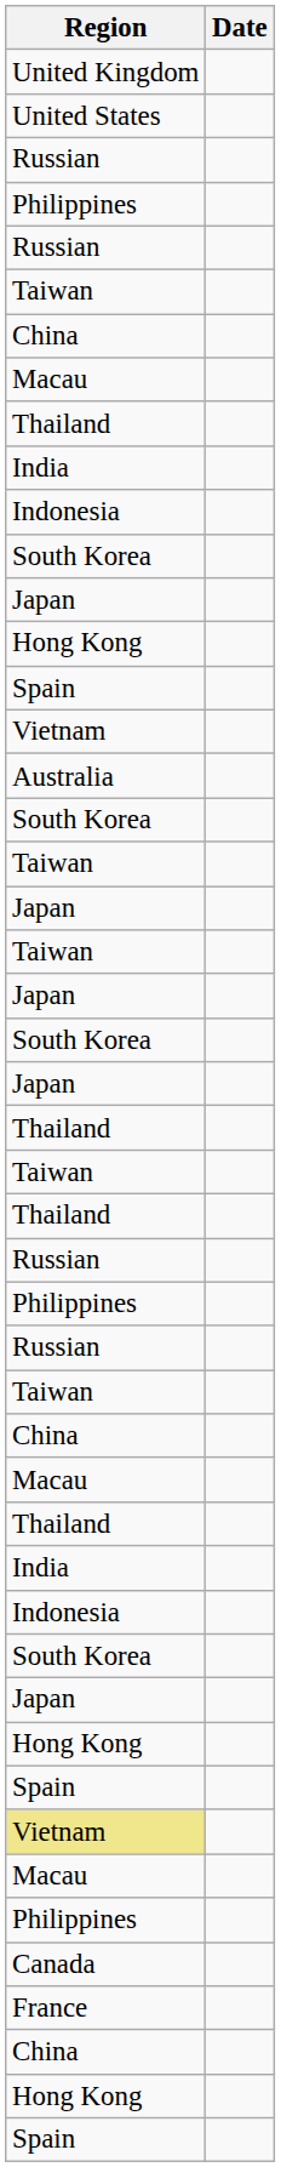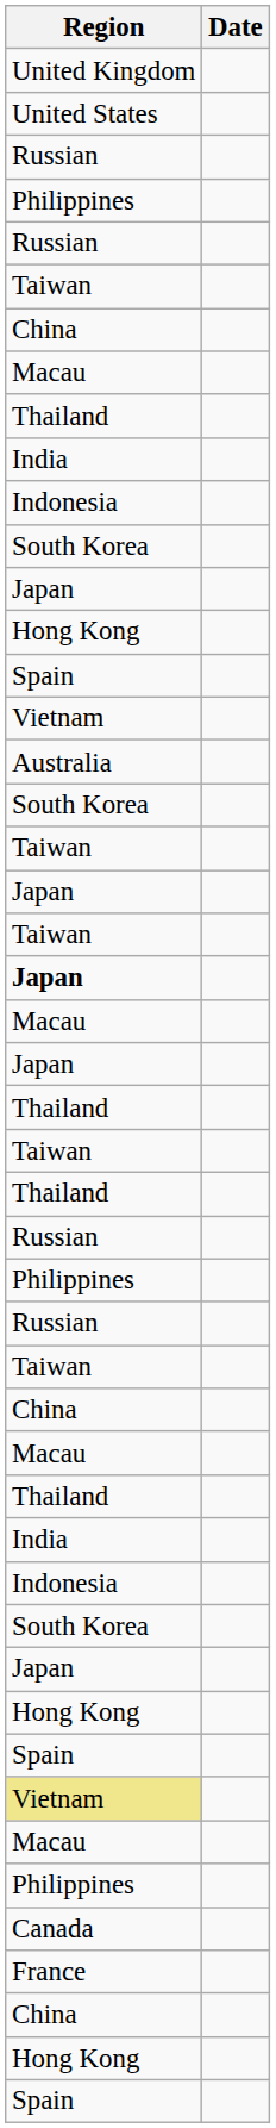row 23 | Region: normal -> bold
row 24 | Region: South Korea -> Macau
